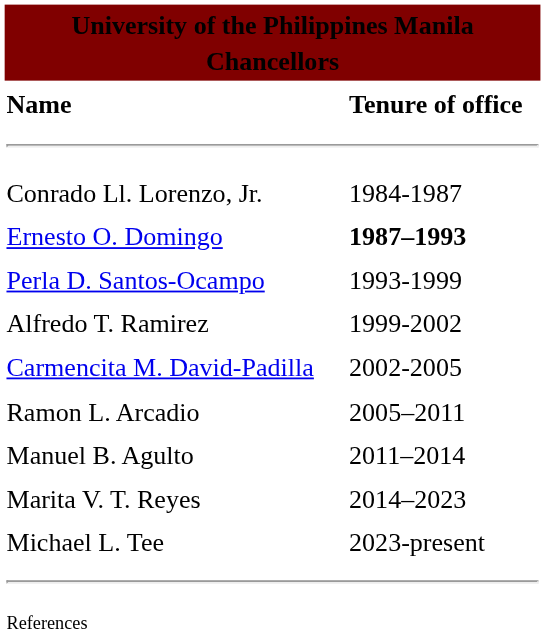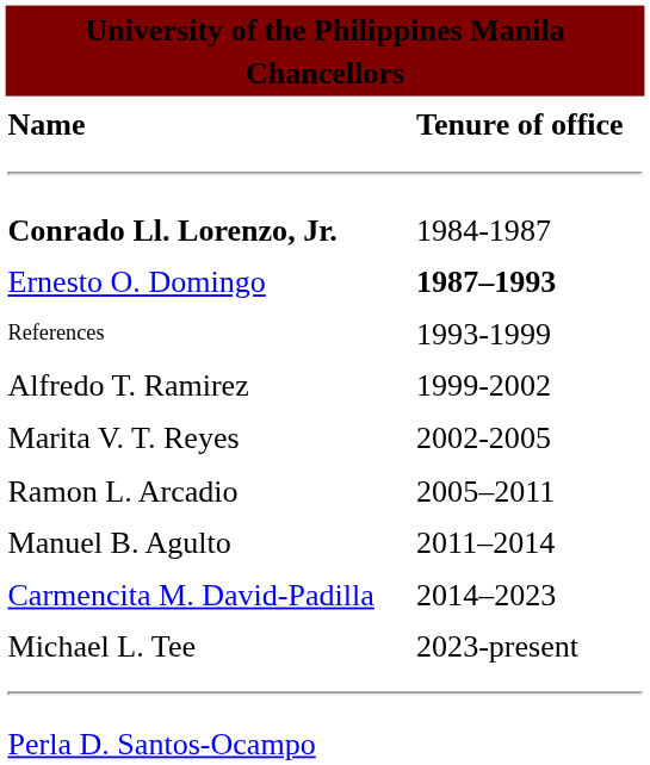row 3 | Name: normal -> bold
row 5 | Name: Perla D. Santos-Ocampo -> References
row 7 | Name: Carmencita M. David-Padilla -> Marita V. T. Reyes
row 10 | Name: Marita V. T. Reyes -> Carmencita M. David-Padilla
row 12 | Name: References -> Perla D. Santos-Ocampo
